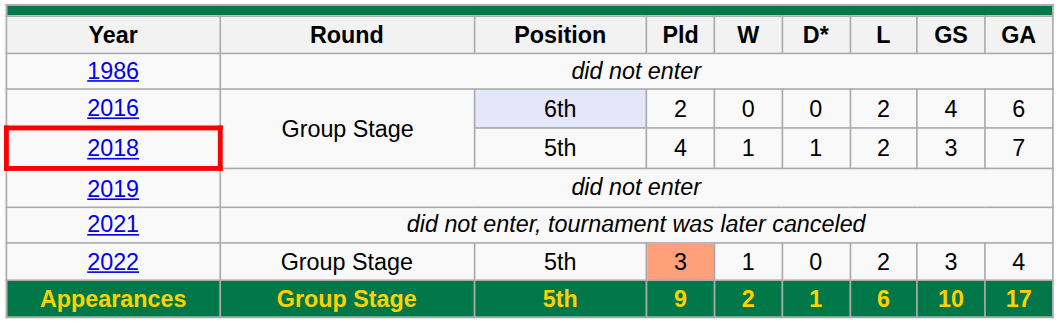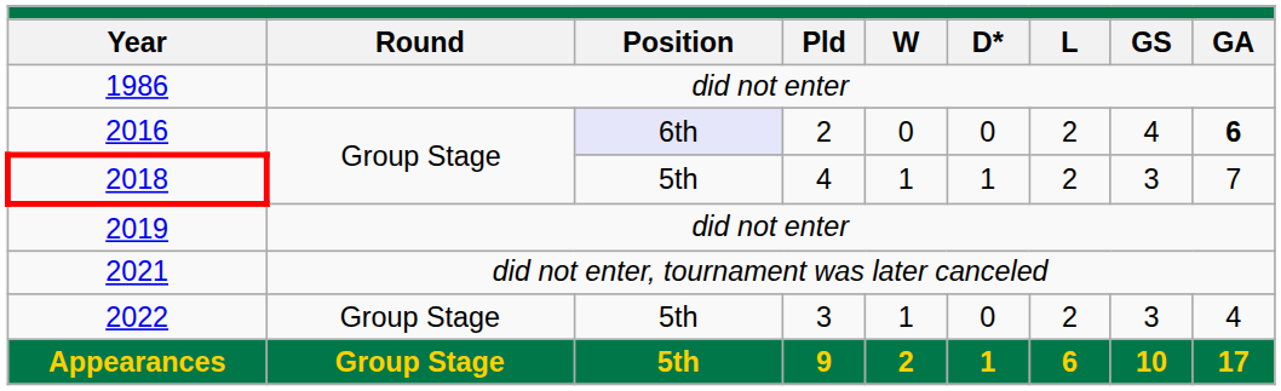2016 | GA: normal -> bold
2022 | Pld: lightsalmon background -> no background
